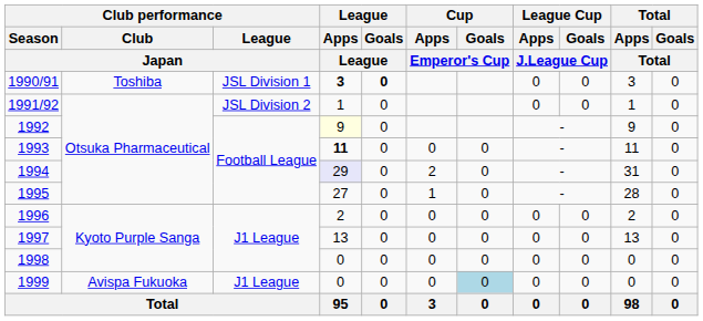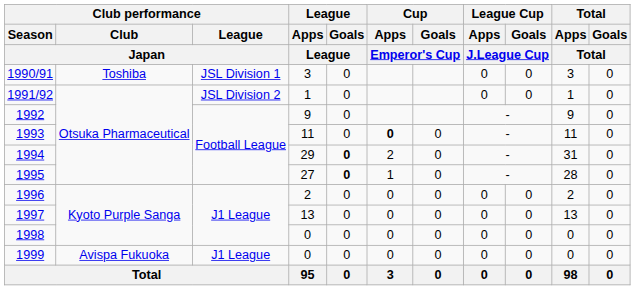1990/91 | League / Apps / League: bold -> normal
1990/91 | League / Goals / League: bold -> normal
1992 | League / Apps / League: lightyellow background -> no background
1993 | League / Apps / League: bold -> normal
1993 | Cup / Apps / Emperor's Cup: normal -> bold
1994 | League / Apps / League: lavender background -> no background
1994 | League / Goals / League: normal -> bold
1995 | League / Goals / League: normal -> bold
1999 | Cup / Goals / Emperor's Cup: lightblue background -> no background
